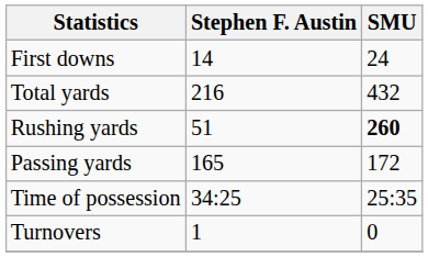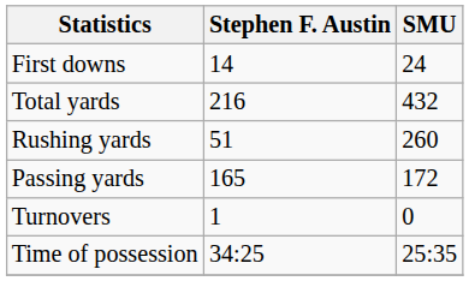Rushing yards | SMU: bold -> normal
rows swapped: Turnovers <-> Time of possession
